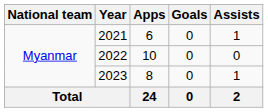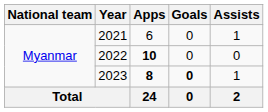2022 | Apps: normal -> bold
2023 | Apps: normal -> bold
2023 | Goals: normal -> bold
